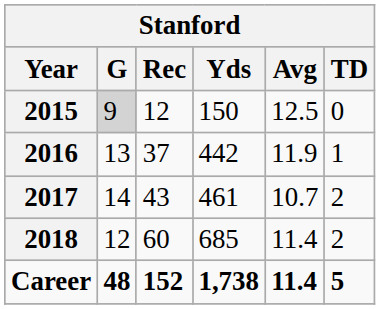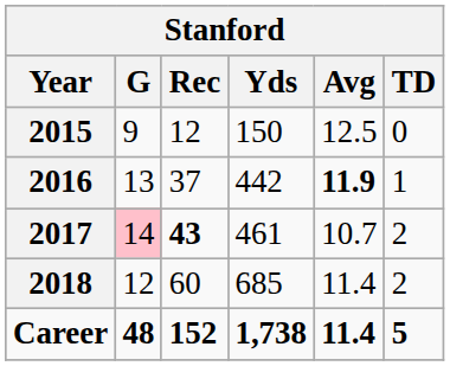2015 | G: lightgrey background -> no background
2016 | Avg: normal -> bold
2017 | G: no background -> pink background
2017 | Rec: normal -> bold
